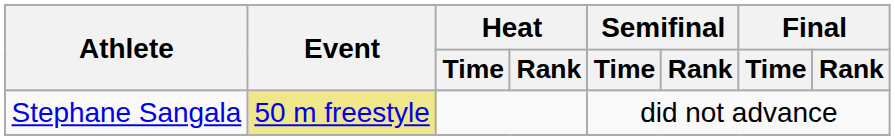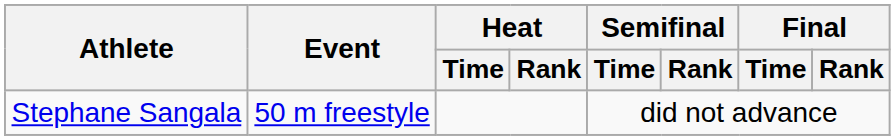Stephane Sangala | Event: khaki background -> no background
